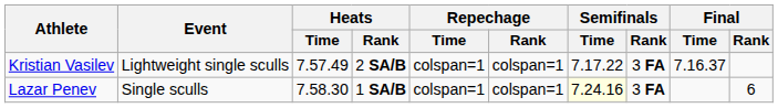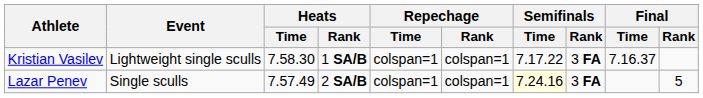Kristian Vasilev | Heats / Time: 7.57.49 -> 7.58.30
Kristian Vasilev | Heats / Rank: 2 SA/B -> 1 SA/B
Lazar Penev | Heats / Time: 7.58.30 -> 7.57.49
Lazar Penev | Heats / Rank: 1 SA/B -> 2 SA/B
Lazar Penev | Final / Rank: 6 -> 5
